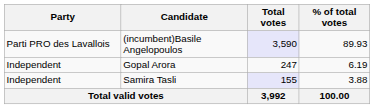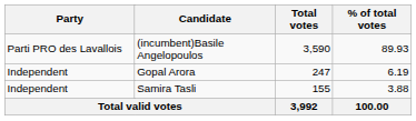(incumbent)Basile Angelopoulos | Total votes: lavender background -> no background
Samira Tasli | Total votes: lavender background -> no background
